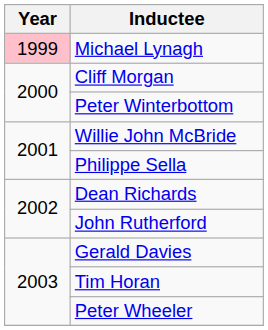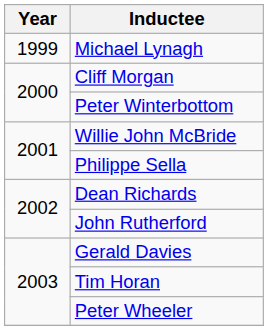Michael Lynagh | Year: pink background -> no background
